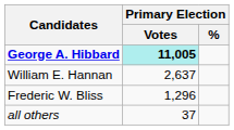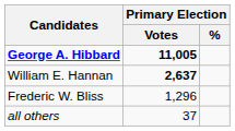George A. Hibbard | Primary Election / Votes: paleturquoise background -> no background
William E. Hannan | Primary Election / Votes: normal -> bold
